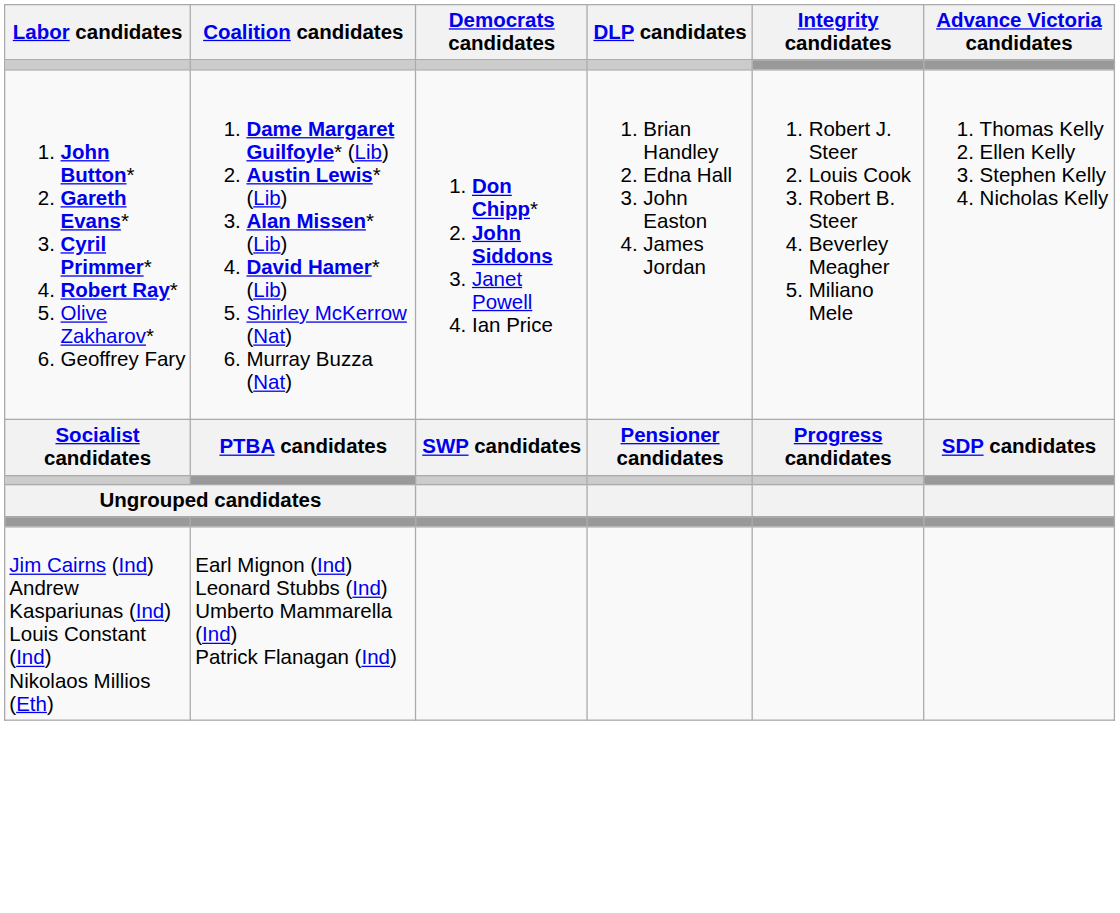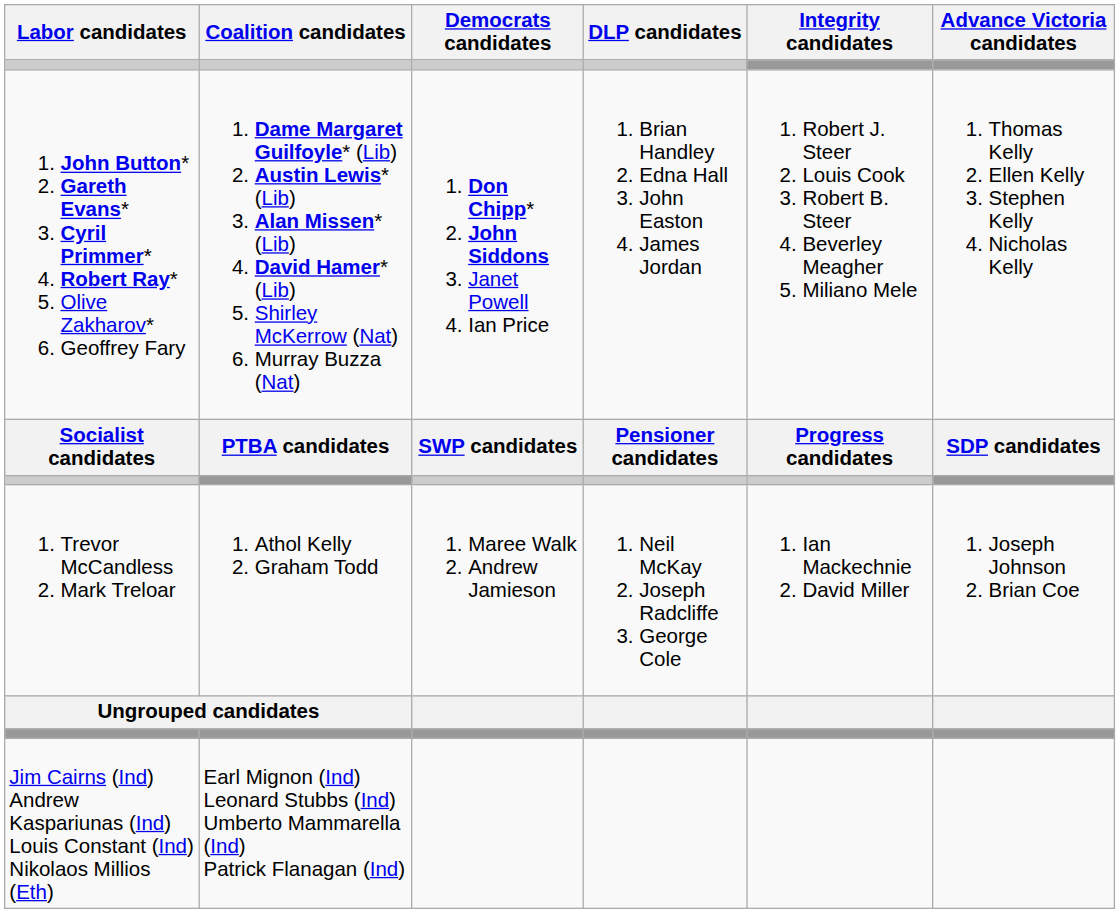+ row: Trevor McCandless Mark Treloar | Athol Kelly Graham Todd | Maree Walk Andrew Jamieson | Neil McKay Joseph Radcliffe George Cole | Ian Mackechnie David Miller | Joseph Johnson Brian Coe
